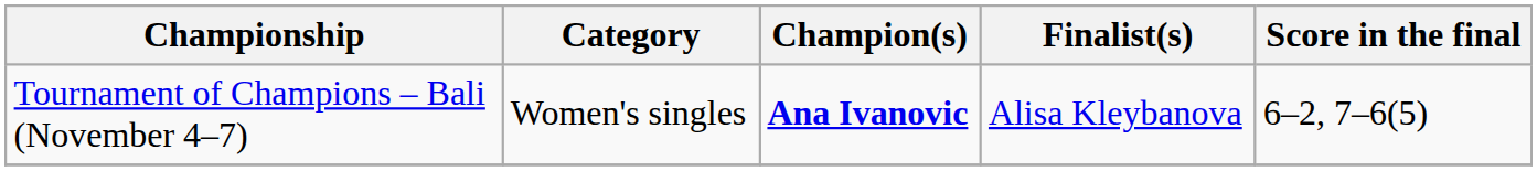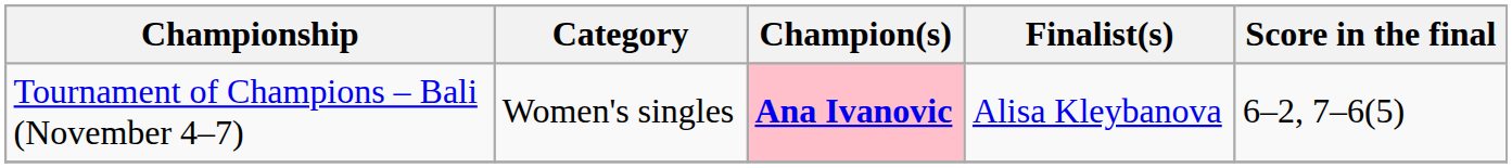Tournament of Champions – Bali (November 4–7) | Champion(s): no background -> pink background
